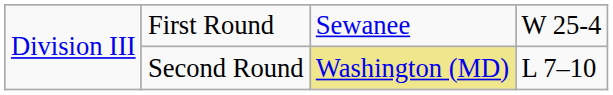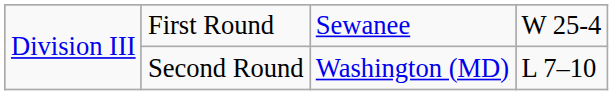Division III / Second Round | column 3: khaki background -> no background
